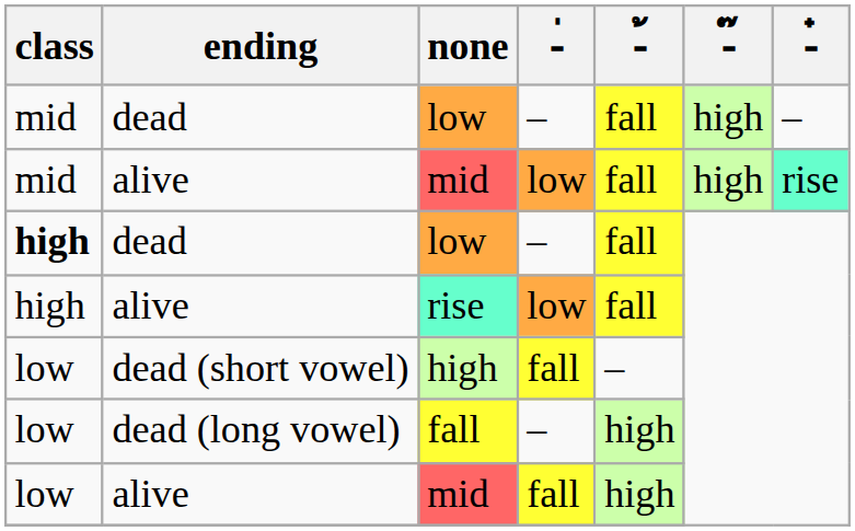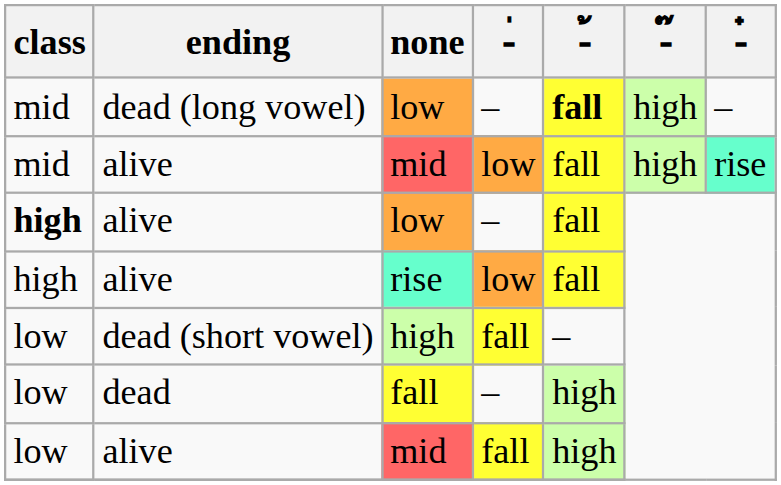row 2 | ending: dead -> dead (long vowel)
row 2 | -้: normal -> bold
row 4 | ending: dead -> alive
row 7 | ending: dead (long vowel) -> dead
